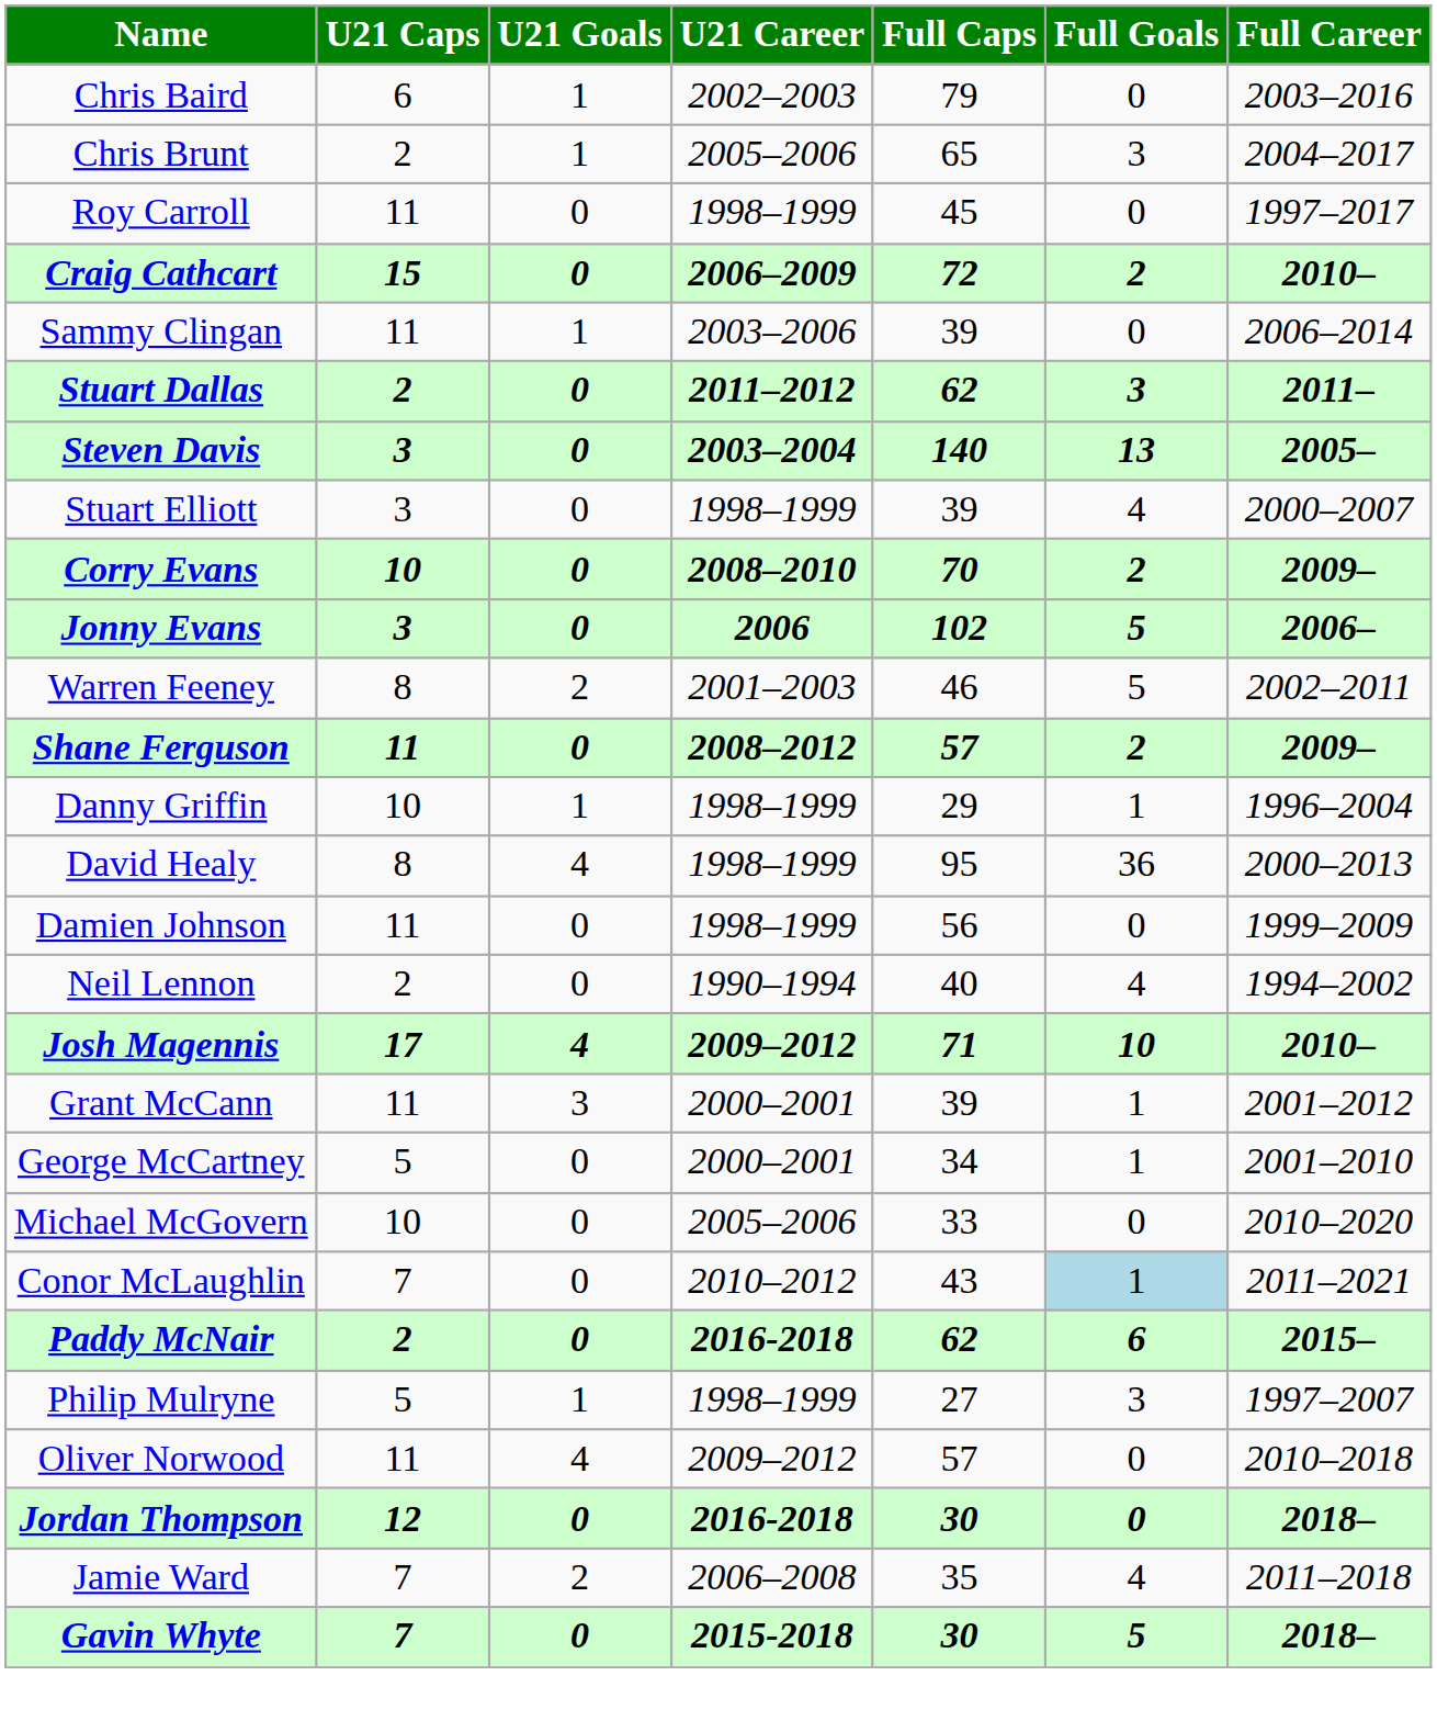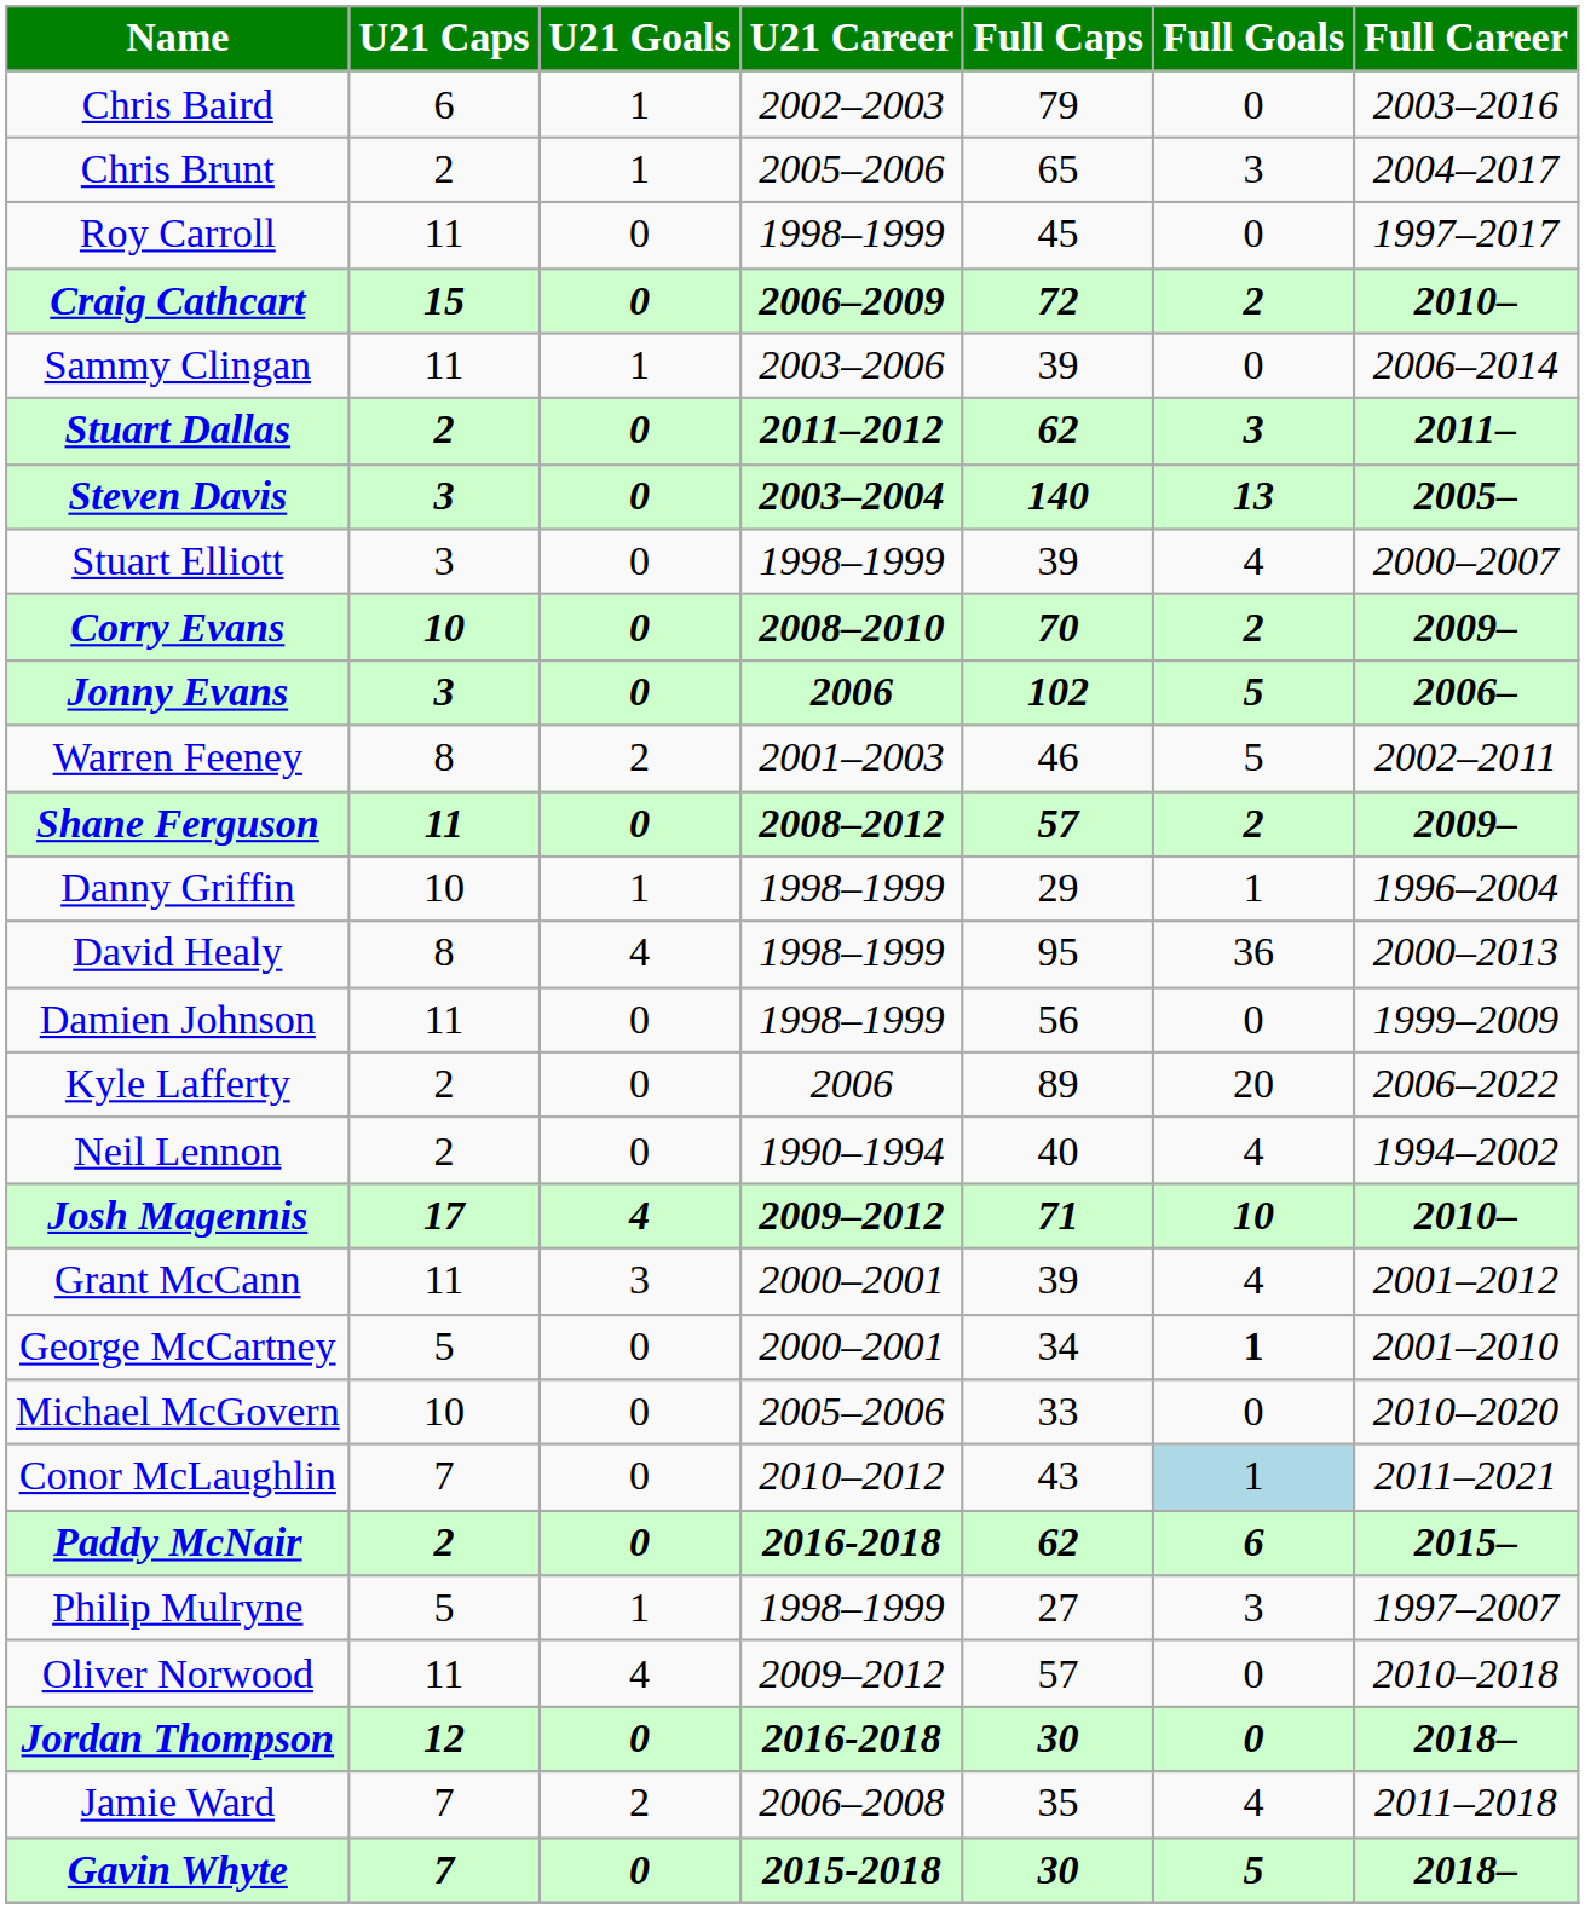+ row: Kyle Lafferty | 2 | 0 | 2006 | 89 | 20 | 2006–2022
Grant McCann | Full Goals: 1 -> 4
George McCartney | Full Goals: normal -> bold
